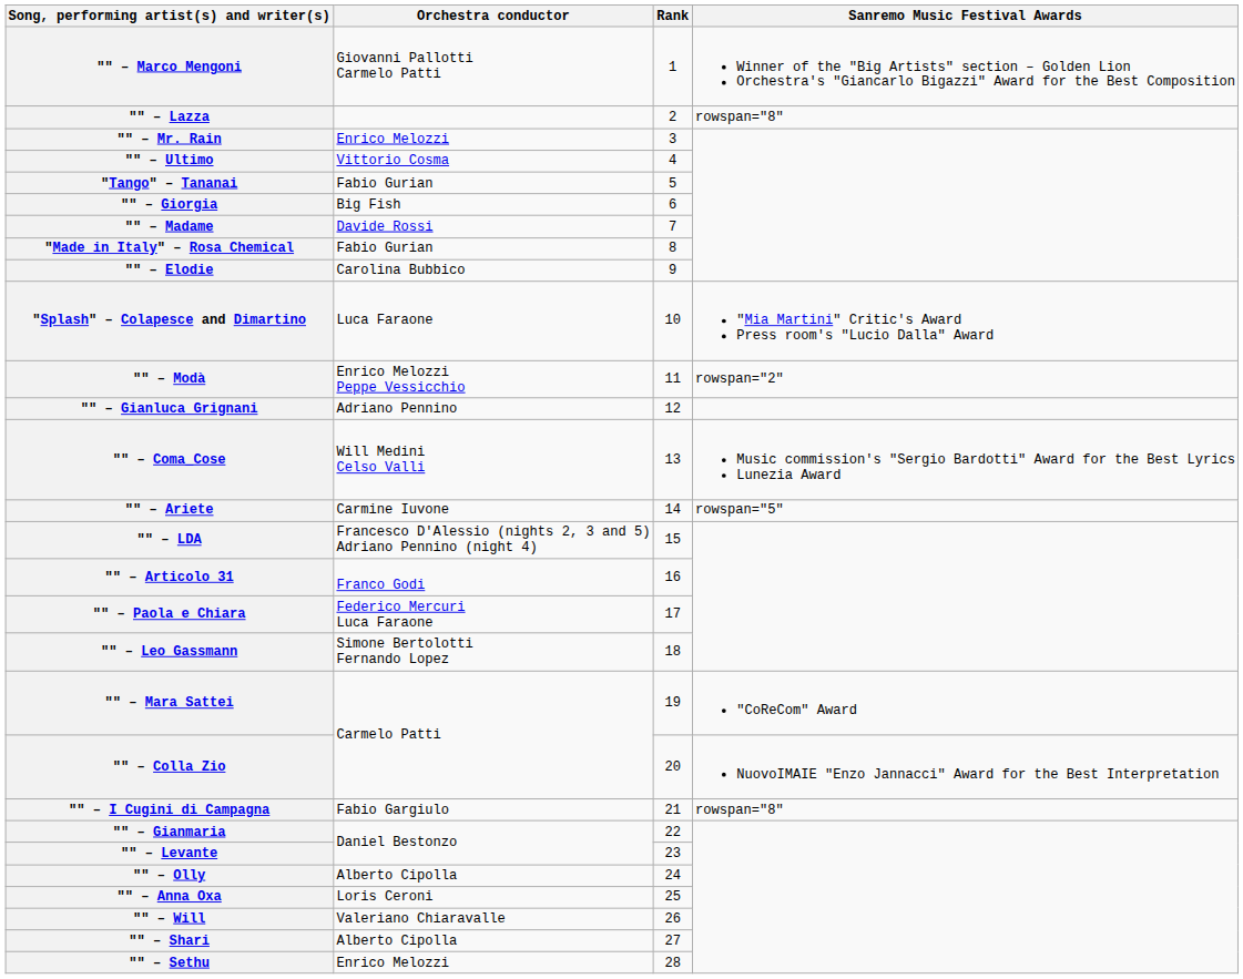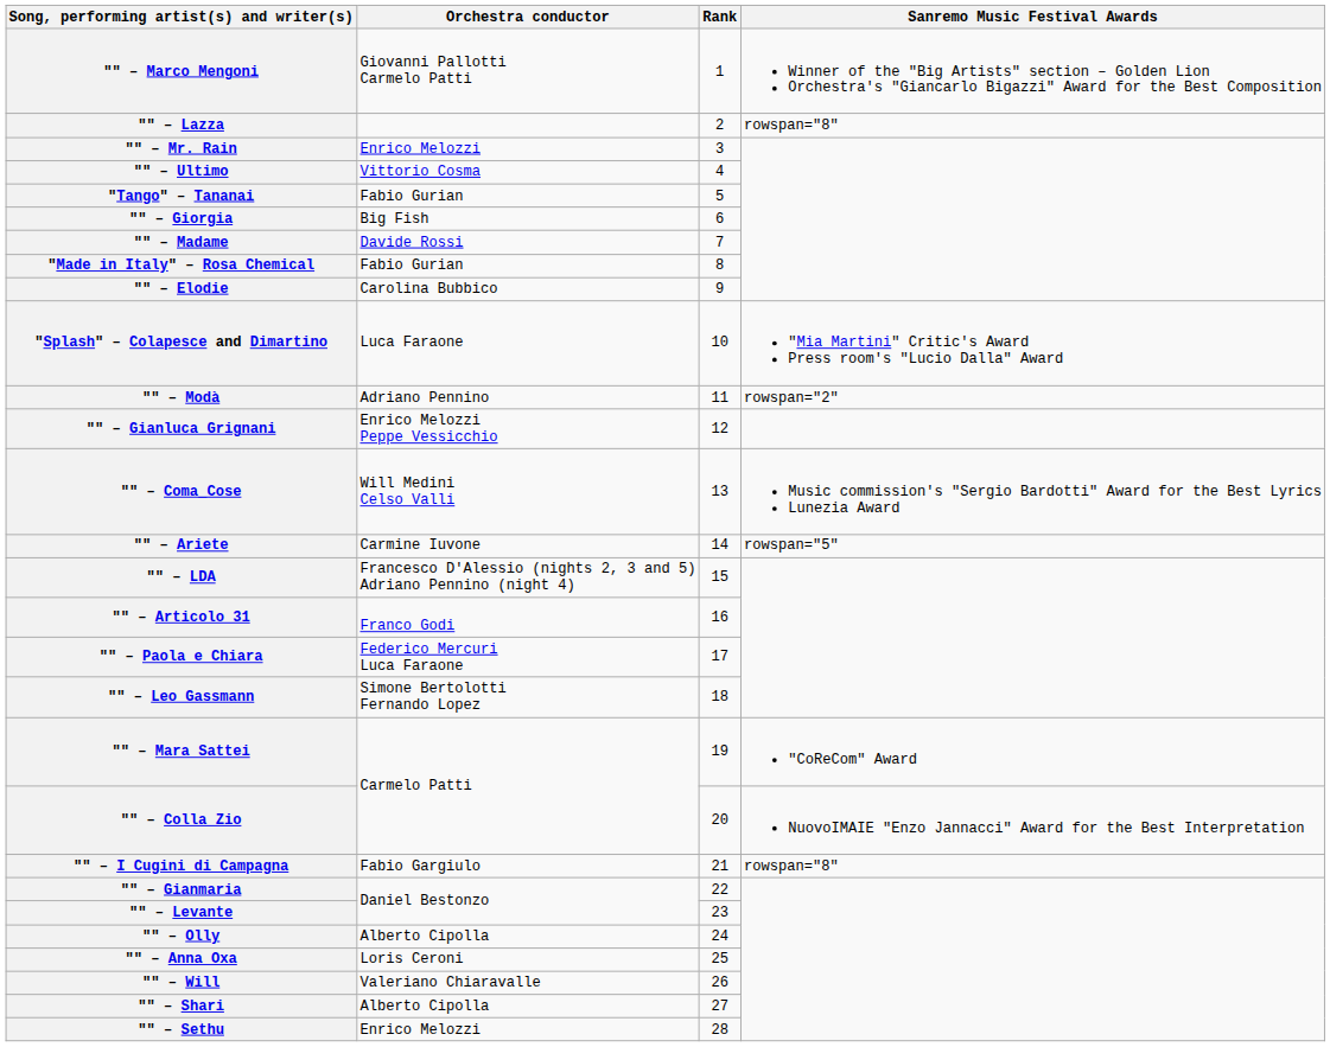"" – Modà | Orchestra conductor: Enrico Melozzi Peppe Vessicchio -> Adriano Pennino
"" – Gianluca Grignani | Orchestra conductor: Adriano Pennino -> Enrico Melozzi Peppe Vessicchio
